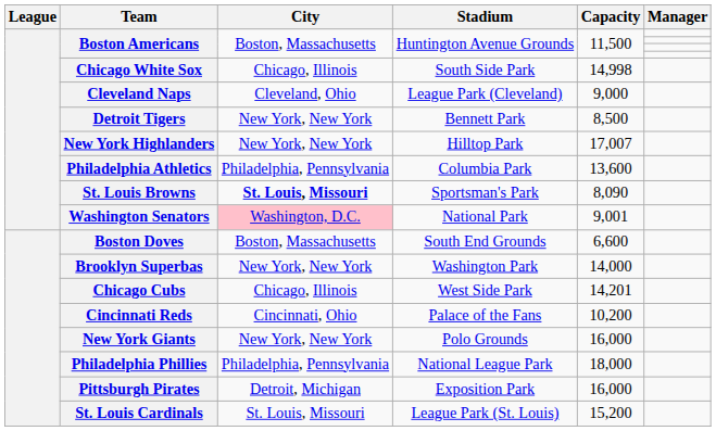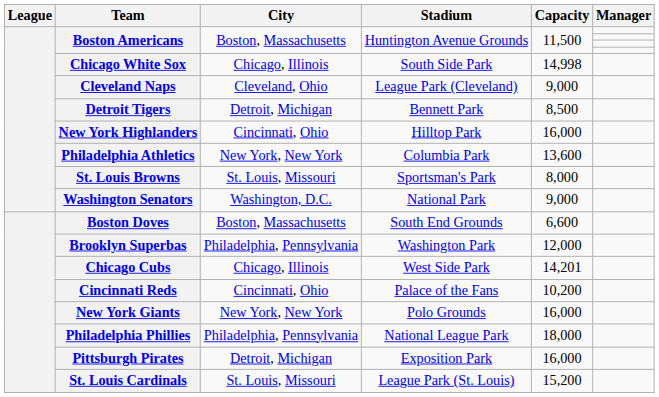Detroit Tigers | City: New York, New York -> Detroit, Michigan
New York Highlanders | City: New York, New York -> Cincinnati, Ohio
New York Highlanders | Capacity: 17,007 -> 16,000
Philadelphia Athletics | City: Philadelphia, Pennsylvania -> New York, New York
St. Louis Browns | City: bold -> normal
St. Louis Browns | Capacity: 8,090 -> 8,000
Washington Senators | City: pink background -> no background
Washington Senators | Capacity: 9,001 -> 9,000
Brooklyn Superbas | City: New York, New York -> Philadelphia, Pennsylvania
Brooklyn Superbas | Capacity: 14,000 -> 12,000
